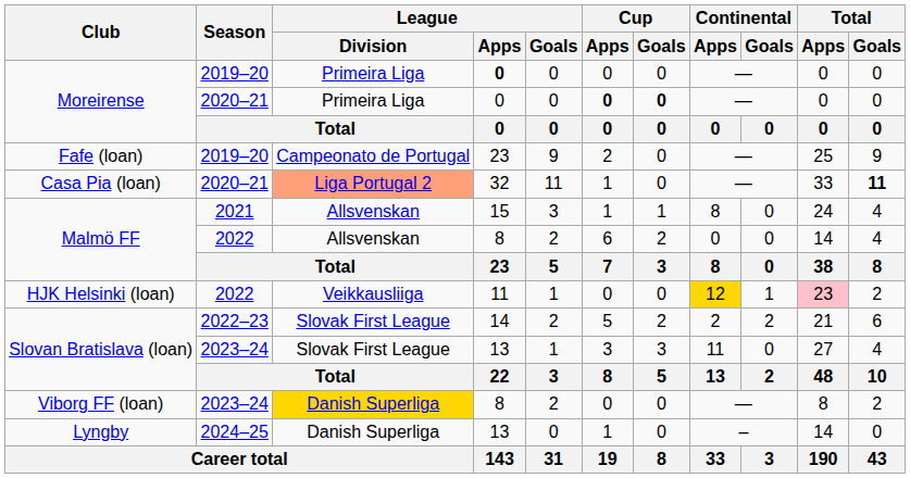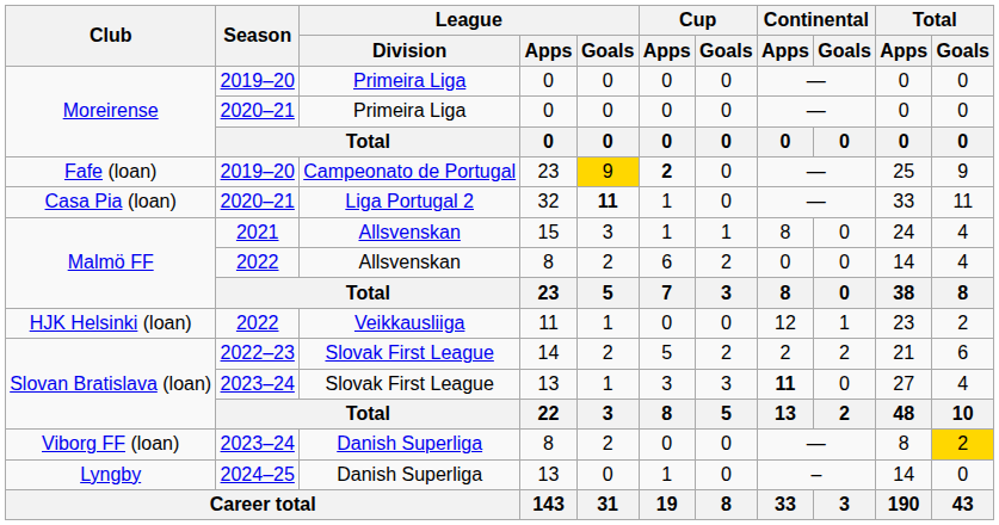Moreirense / 2019–20 | League / Apps: bold -> normal
Moreirense / 2020–21 | Cup / Apps: bold -> normal
Moreirense / 2020–21 | Cup / Goals: bold -> normal
Fafe (loan) | League / Goals: no background -> gold background
Fafe (loan) | Cup / Apps: normal -> bold
Casa Pia (loan) | League / Division: lightsalmon background -> no background
Casa Pia (loan) | League / Goals: normal -> bold
Casa Pia (loan) | Total / Goals: bold -> normal
HJK Helsinki (loan) | Continental / Apps: gold background -> no background
HJK Helsinki (loan) | Total / Apps: pink background -> no background
Slovan Bratislava (loan) / 2023–24 | Continental / Apps: normal -> bold
Viborg FF (loan) | League / Division: gold background -> no background
Viborg FF (loan) | Total / Goals: no background -> gold background
